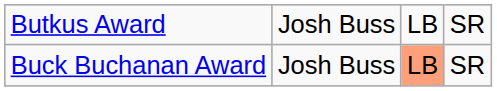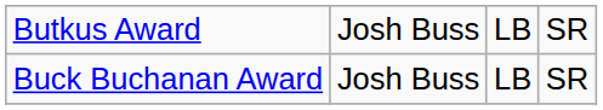Buck Buchanan Award | column 3: lightsalmon background -> no background
